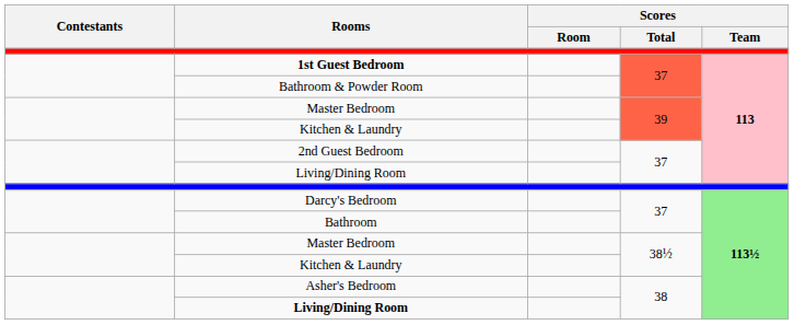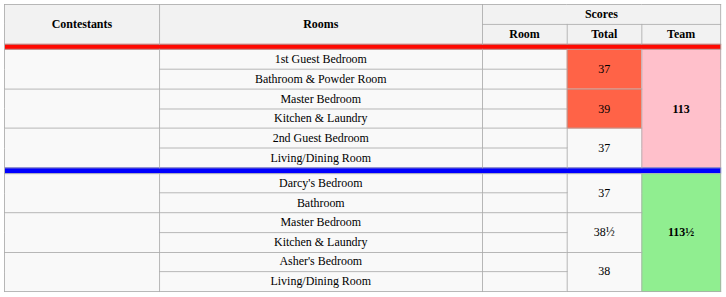1st Guest Bedroom | Rooms: bold -> normal
Living/Dining Room / 38 | Rooms: bold -> normal
